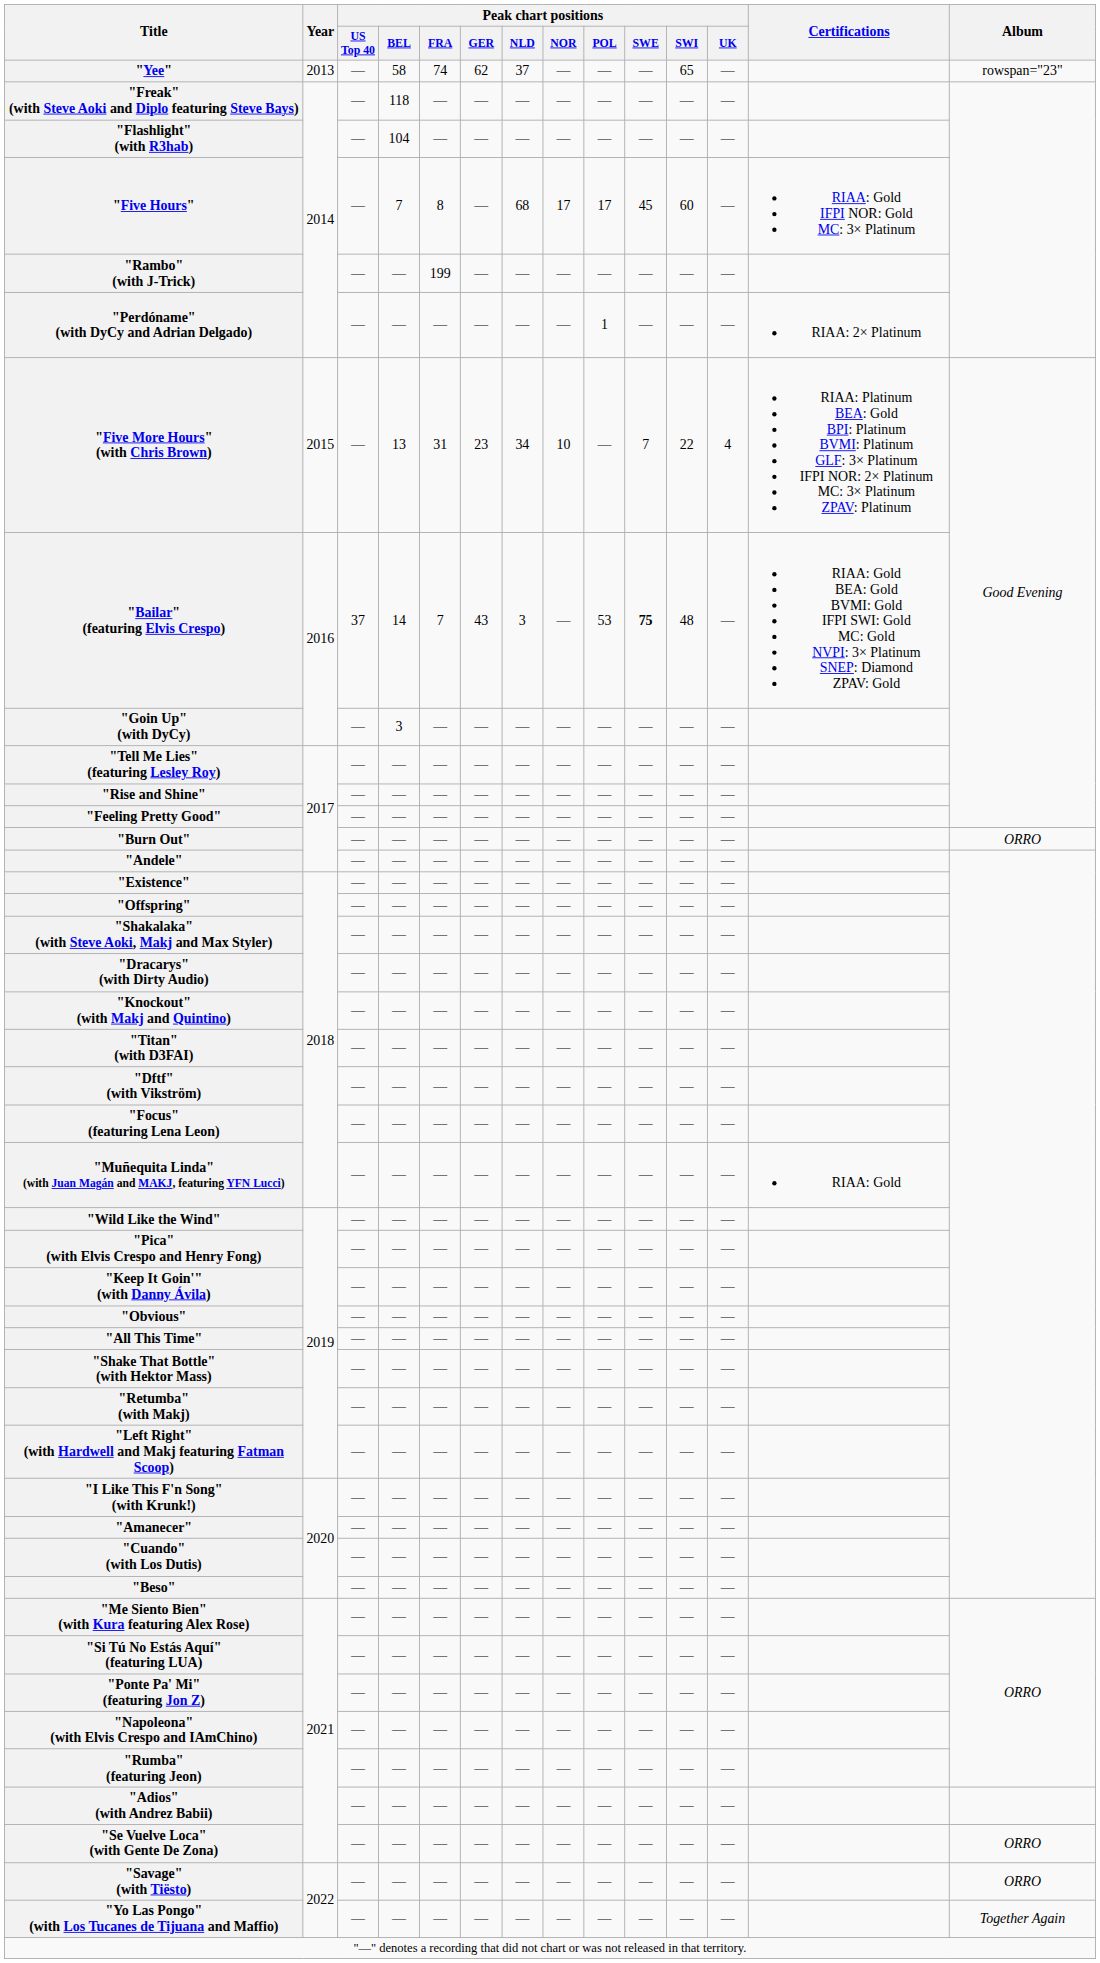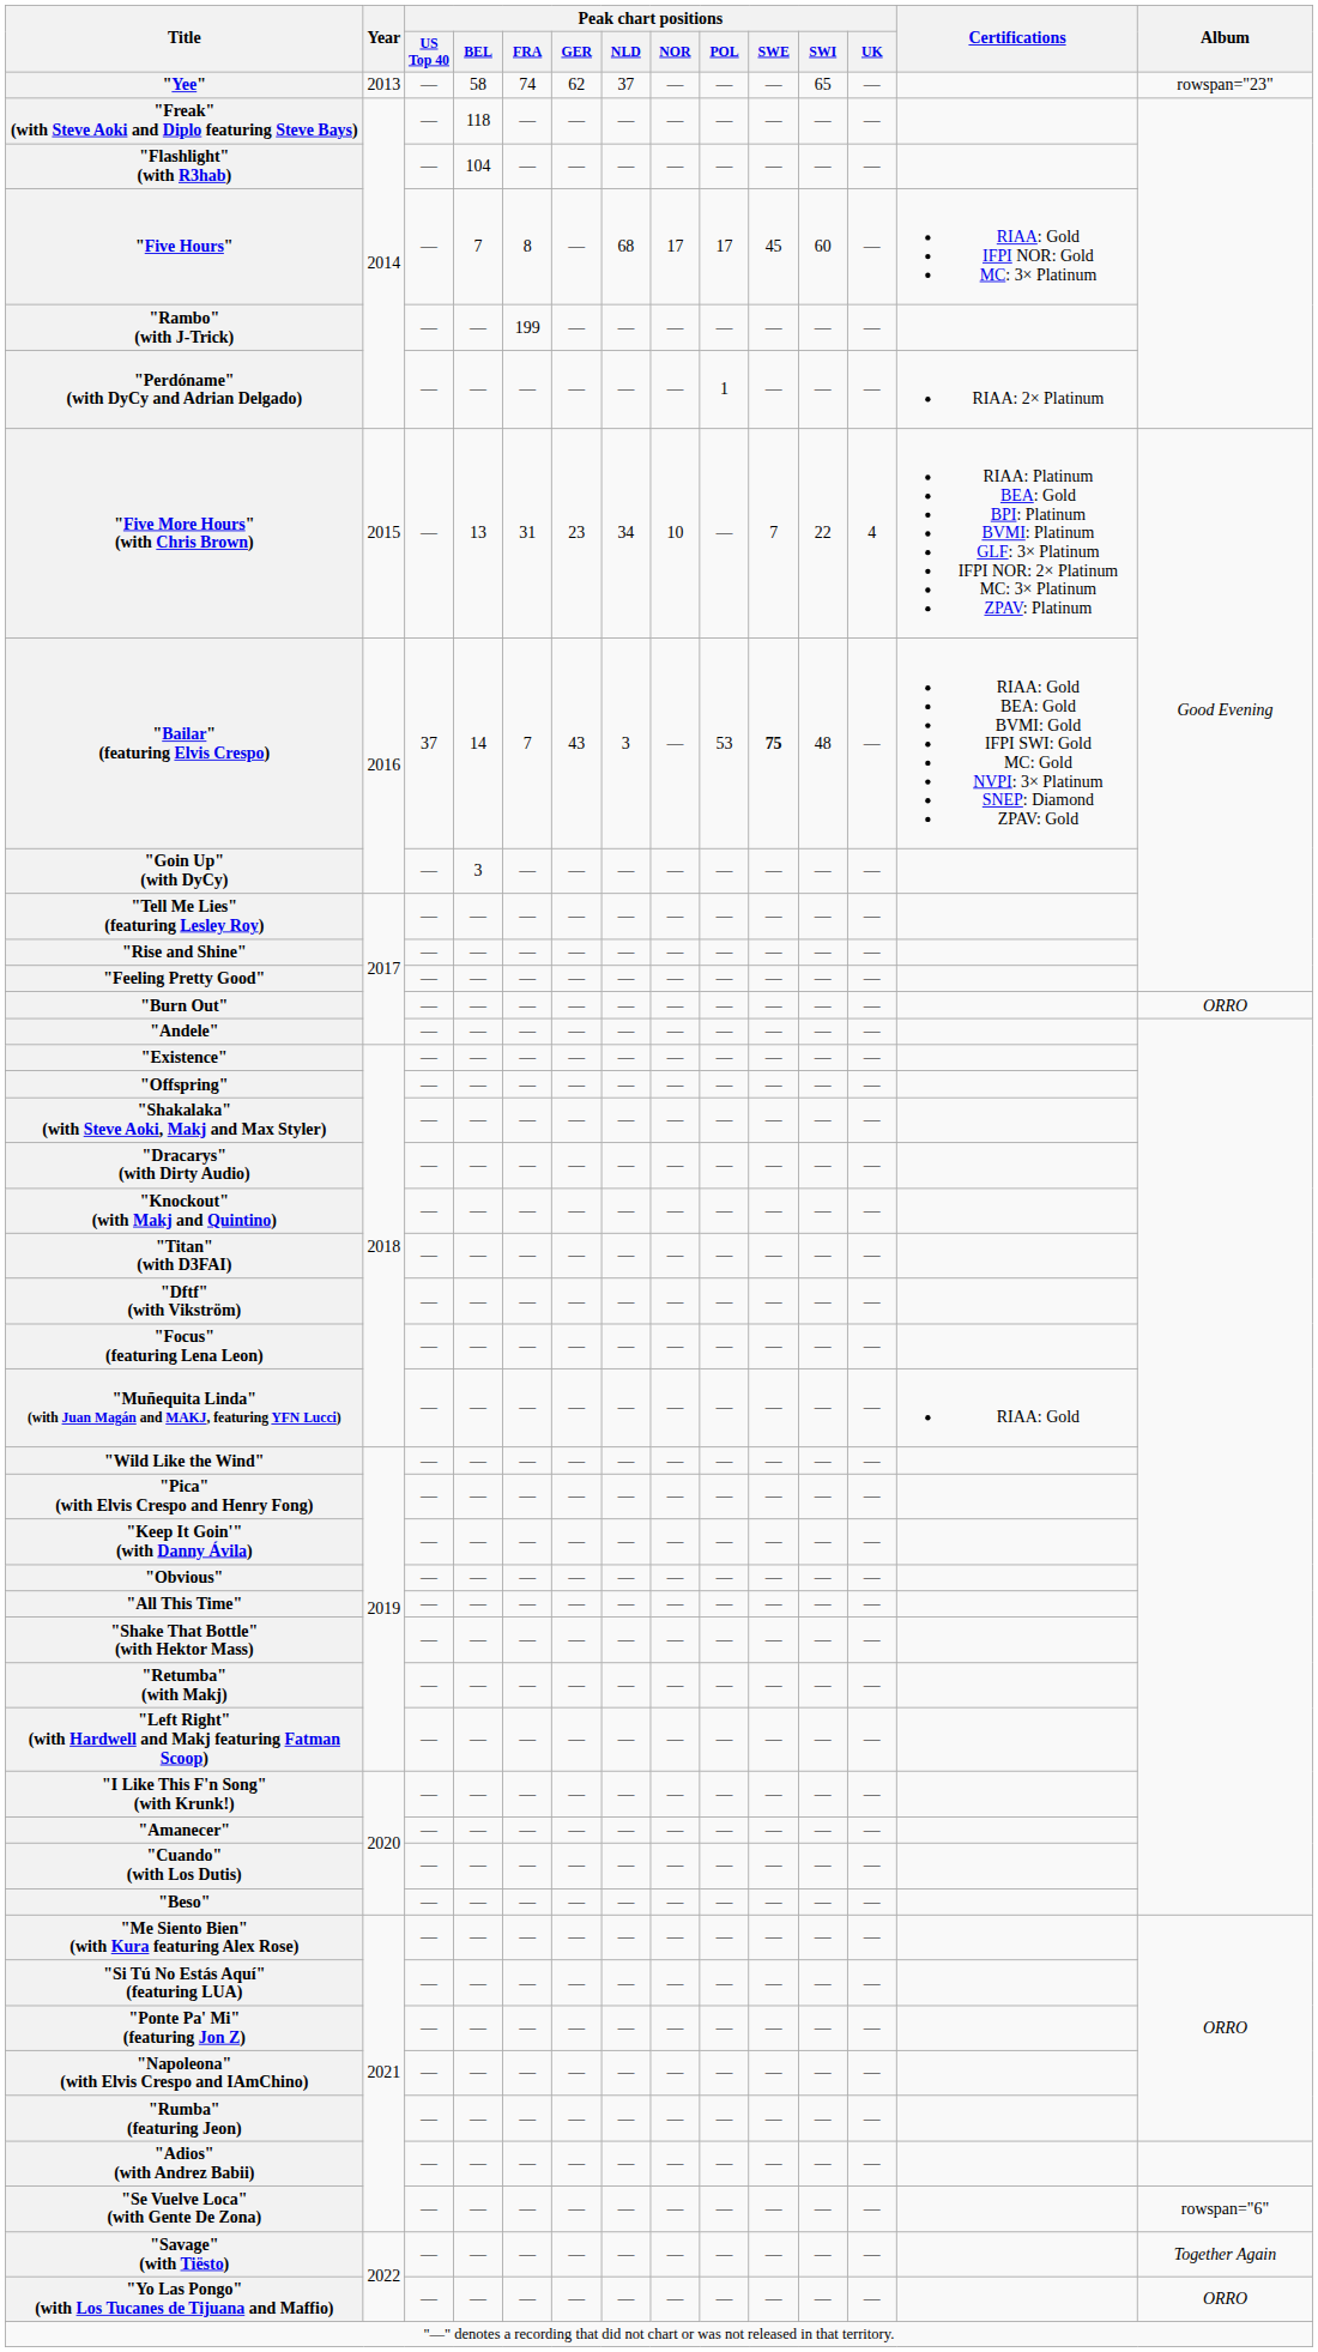"Se Vuelve Loca" (with Gente De Zona) | Album: ORRO -> rowspan="6"
"Savage" (with Tiësto) | Album: ORRO -> Together Again
"Yo Las Pongo" (with Los Tucanes de Tijuana and Maffio) | Album: Together Again -> ORRO
